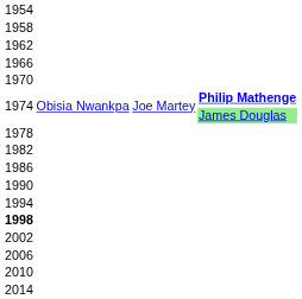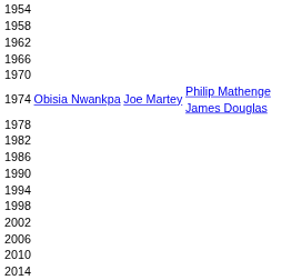1974 / Philip Mathenge | column 4: bold -> normal
1974 / James Douglas | column 4: lightgreen background -> no background
1998 | column 1: bold -> normal
